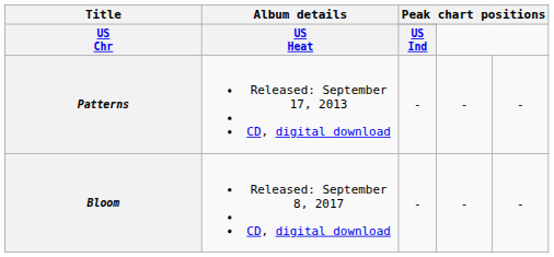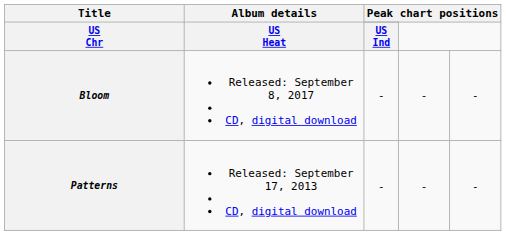rows swapped: Patterns <-> Bloom
